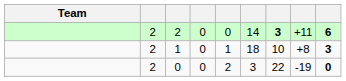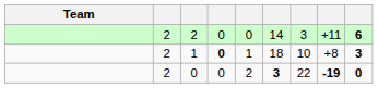row 2 | column 7: bold -> normal
row 3 | column 4: normal -> bold
row 4 | column 6: normal -> bold
row 4 | column 8: normal -> bold
